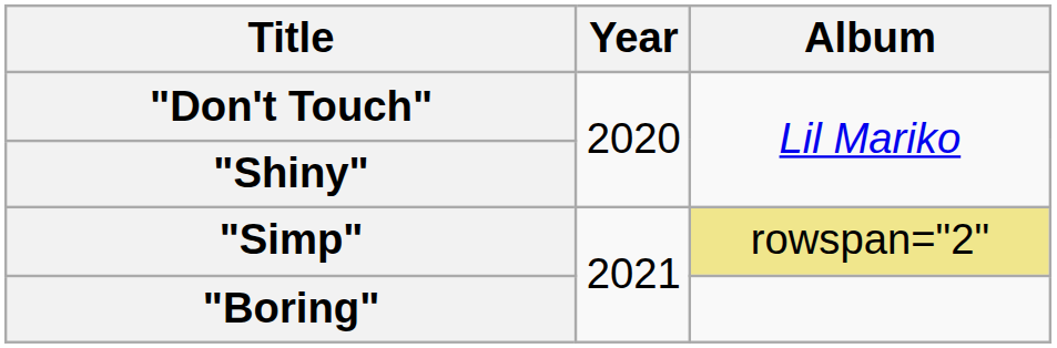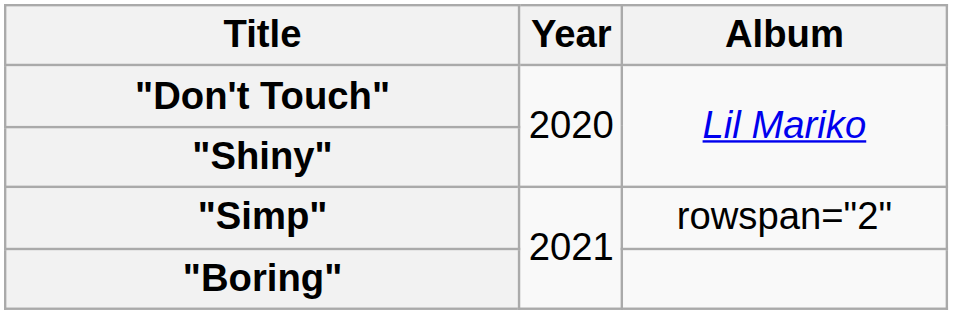"Simp" | Album: khaki background -> no background
